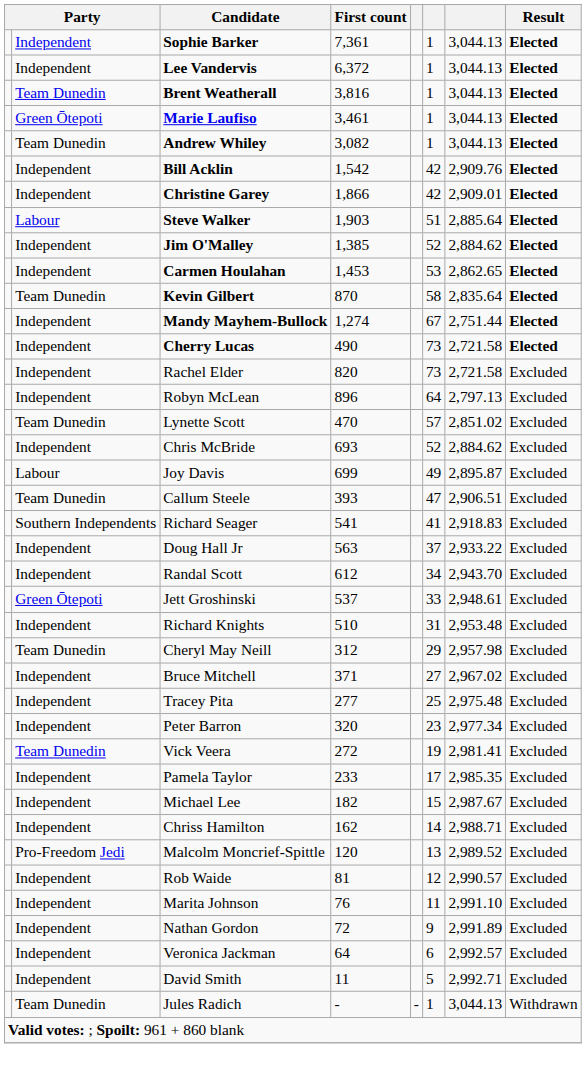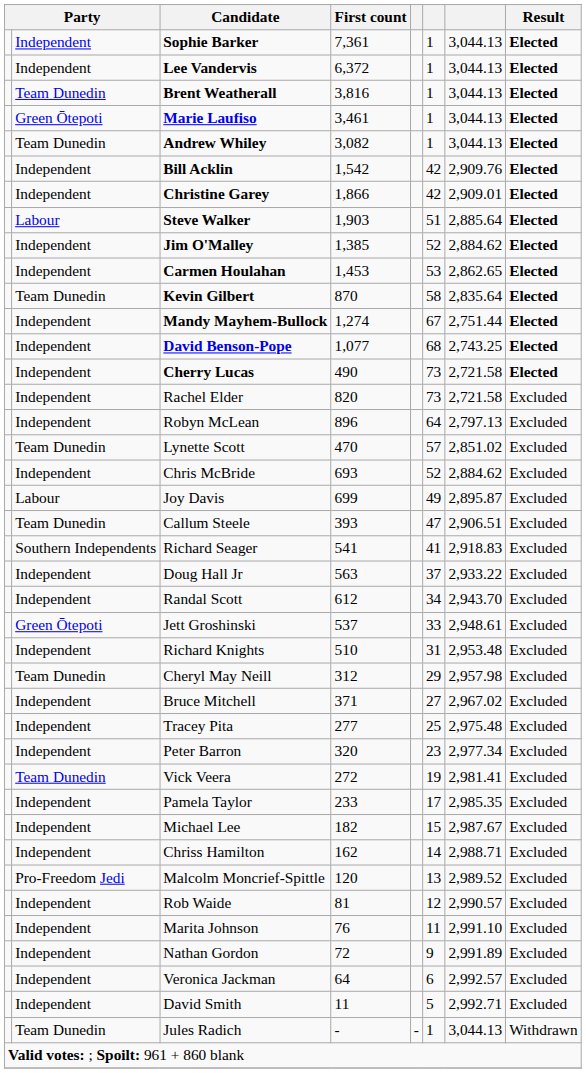+ row: Independent | David Benson-Pope | 1,077 | 68 | 2,743.25 | Elected
